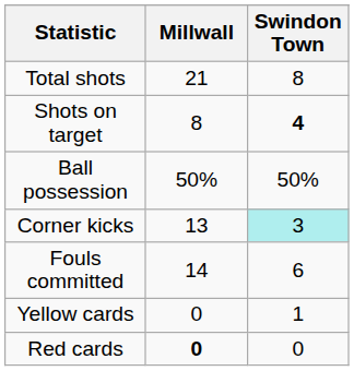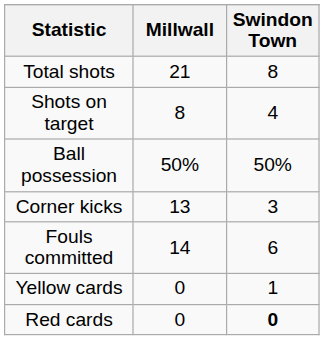Shots on target | Swindon Town: bold -> normal
Corner kicks | Swindon Town: paleturquoise background -> no background
Red cards | Millwall: bold -> normal
Red cards | Swindon Town: normal -> bold
